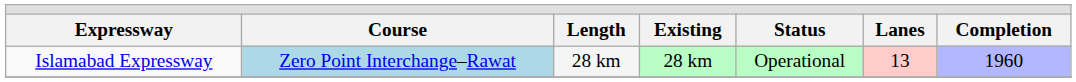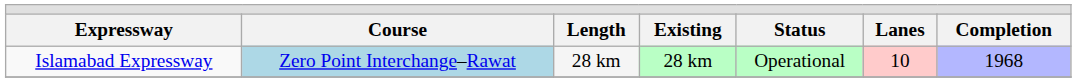Islamabad Expressway | column 6: 13 -> 10
Islamabad Expressway | column 7: 1960 -> 1968
